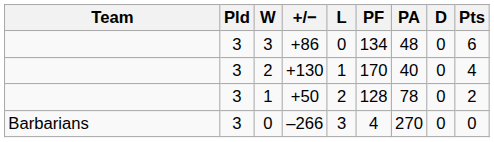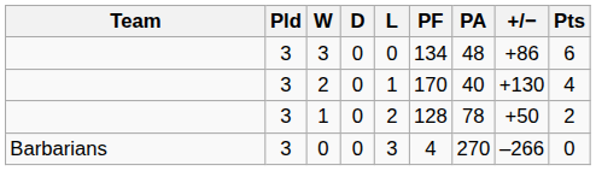columns swapped: D <-> +/−
